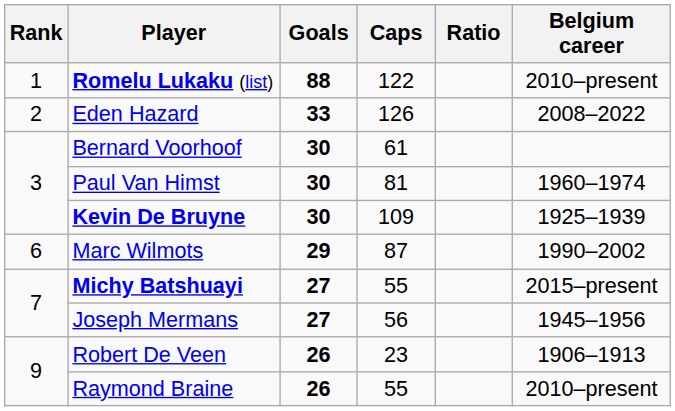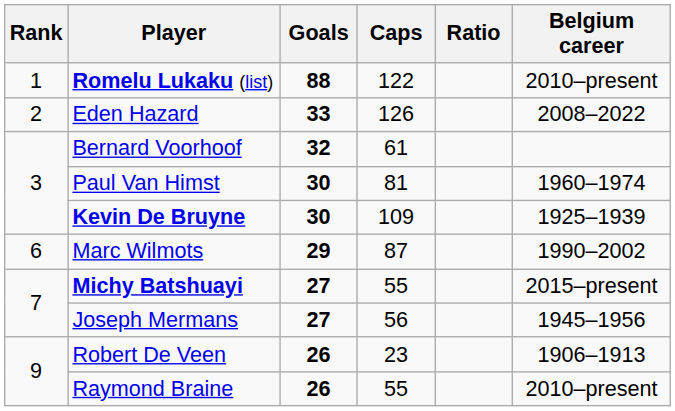Bernard Voorhoof | Goals: 30 -> 32
